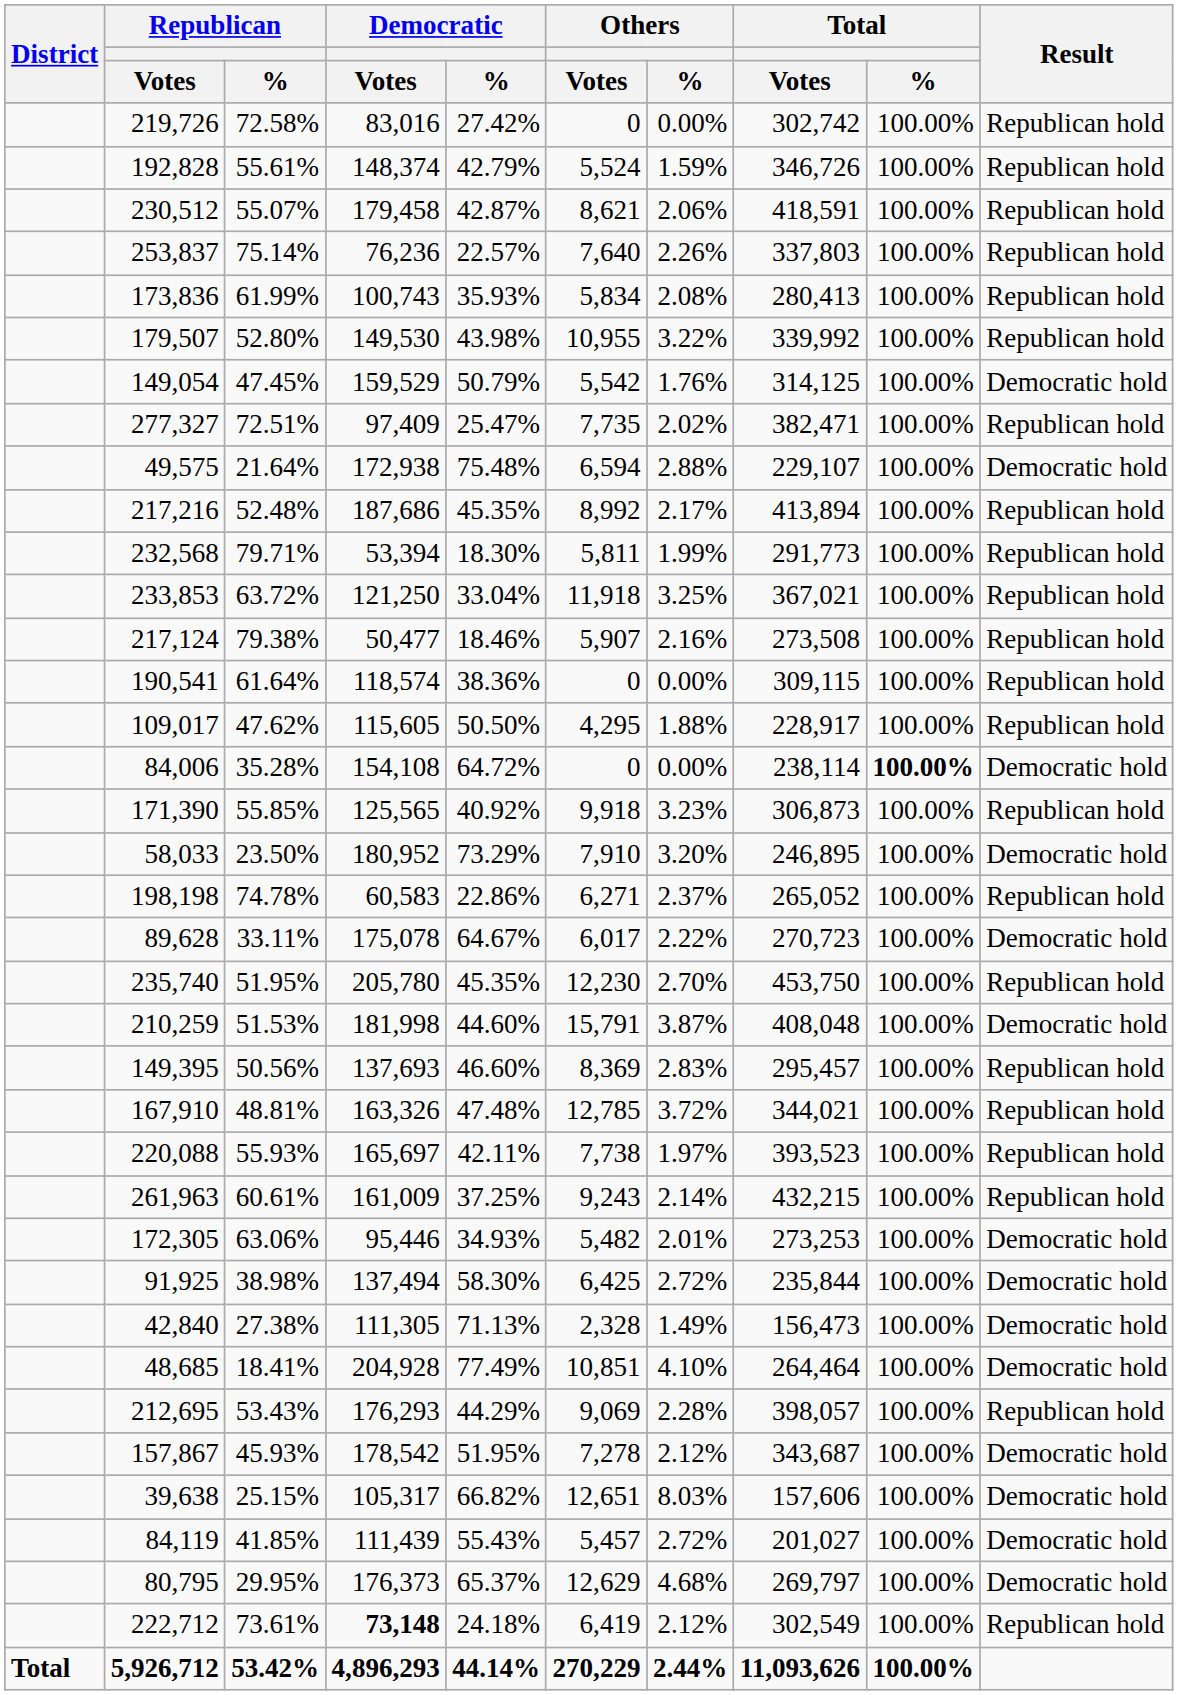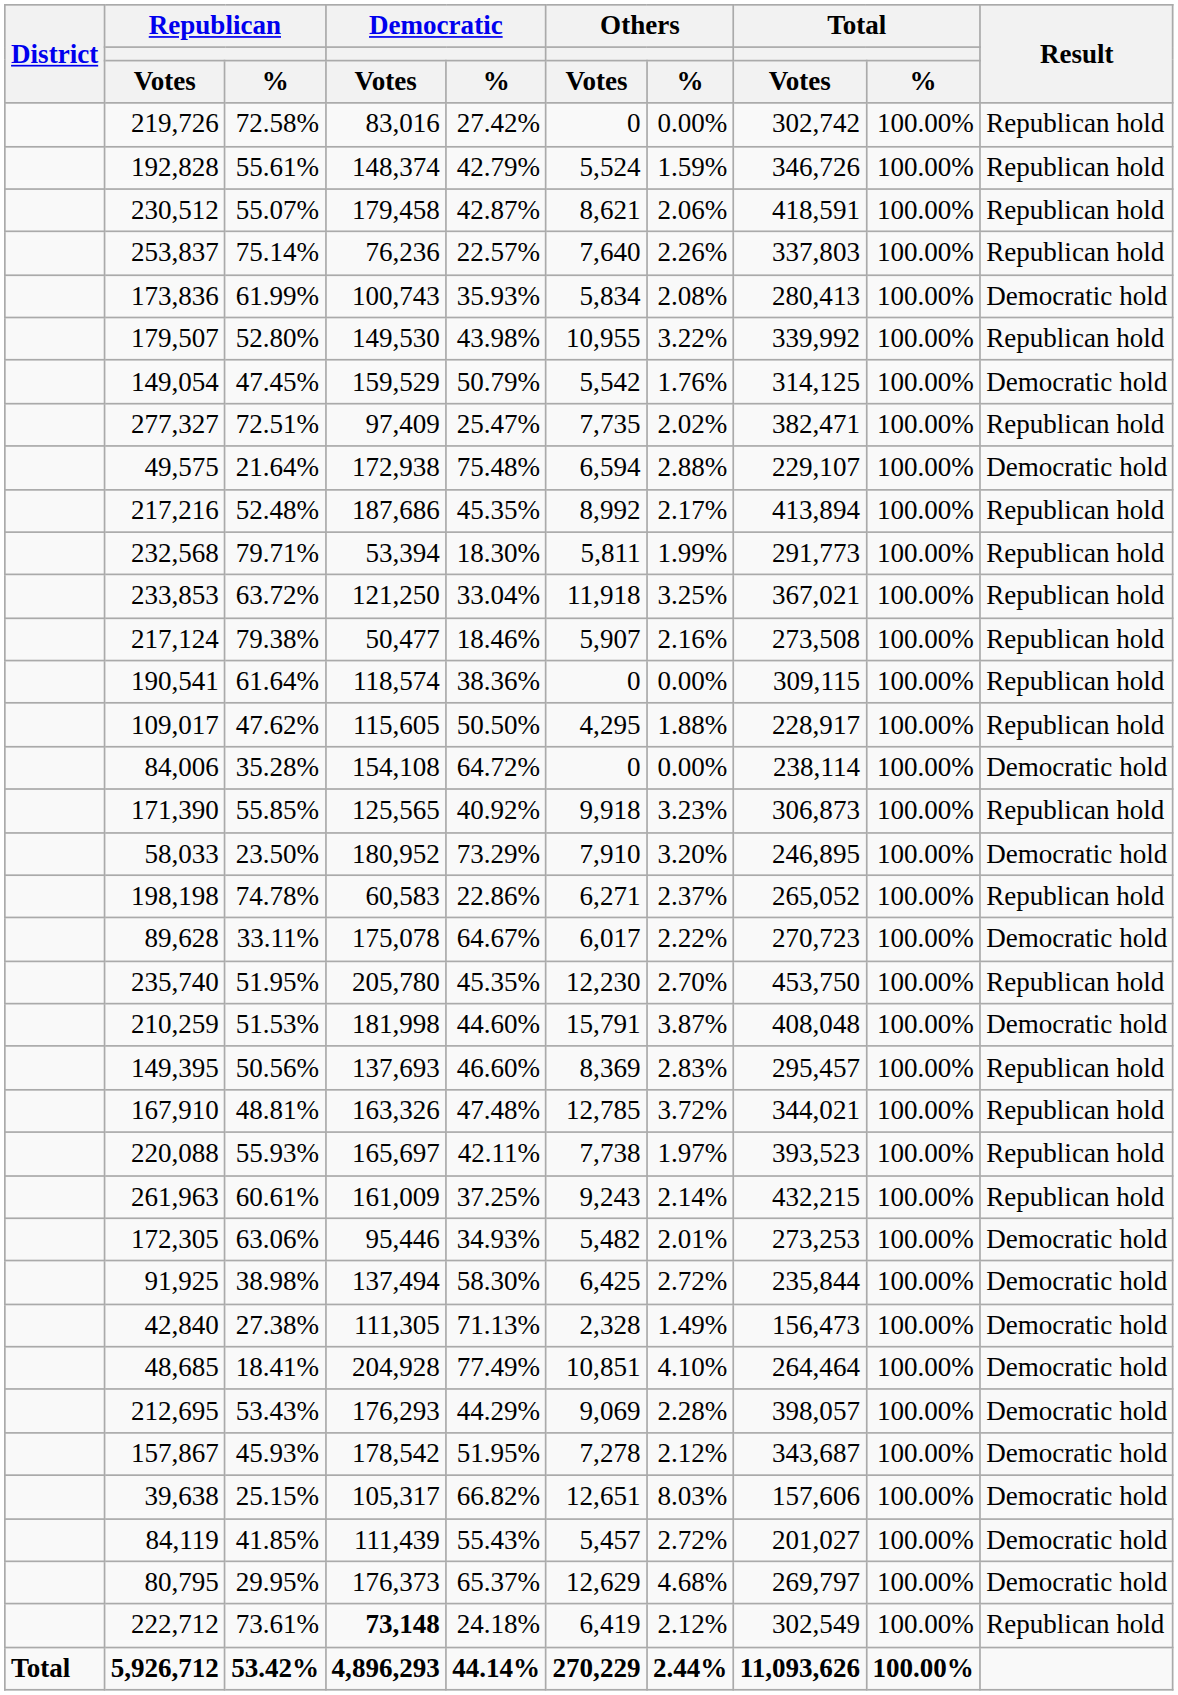173,836 | Result: Republican hold -> Democratic hold
84,006 | Total / %: bold -> normal
212,695 | Result: Republican hold -> Democratic hold
